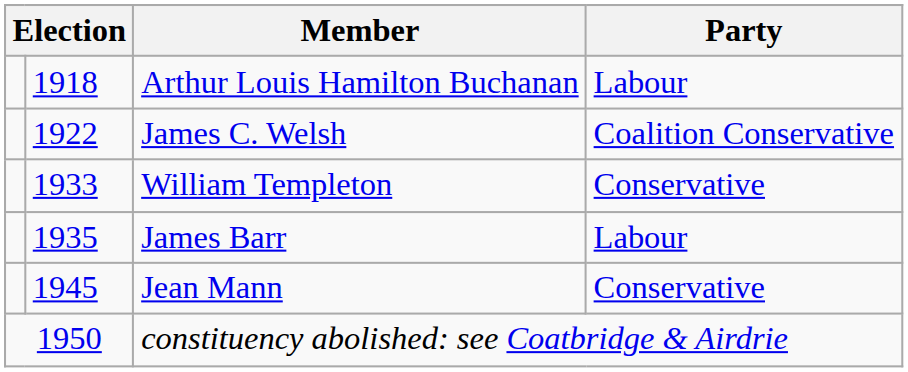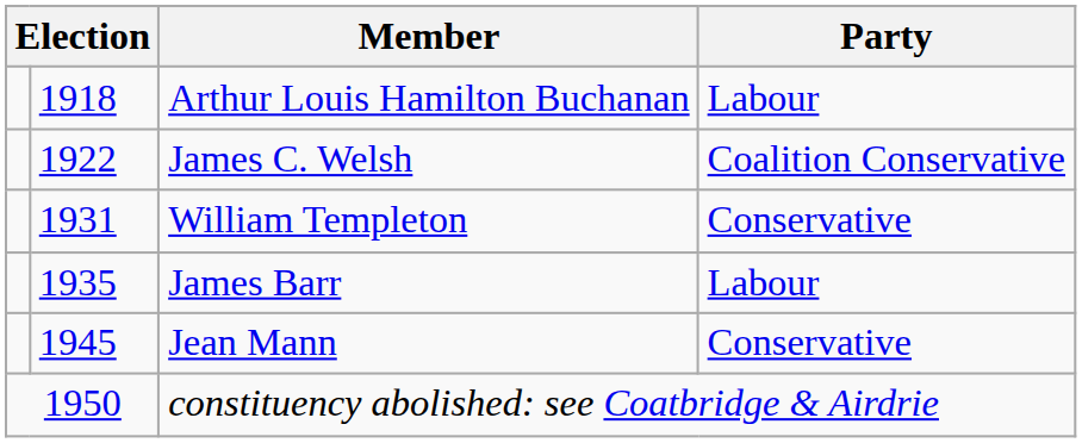William Templeton | column 2: 1933 -> 1931
